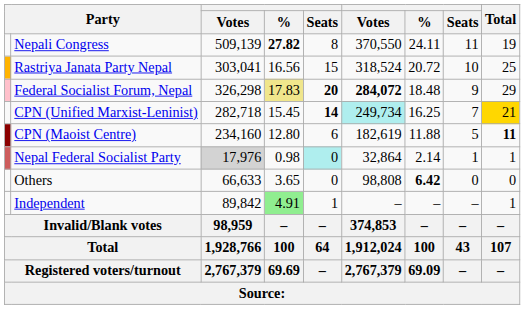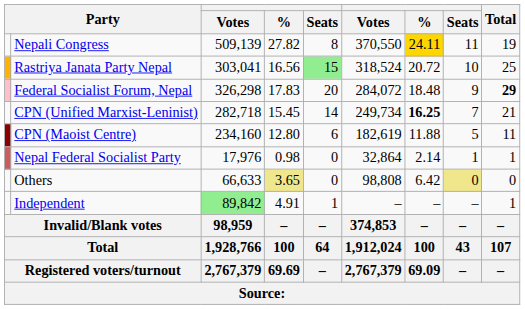Nepali Congress | column 4: bold -> normal
Nepali Congress | column 7: no background -> gold background
Rastriya Janata Party Nepal | column 5: no background -> lightgreen background
Federal Socialist Forum, Nepal | column 4: khaki background -> no background
Federal Socialist Forum, Nepal | column 5: bold -> normal
Federal Socialist Forum, Nepal | column 6: bold -> normal
Federal Socialist Forum, Nepal | Total: normal -> bold
CPN (Unified Marxist-Leninist) | column 5: bold -> normal
CPN (Unified Marxist-Leninist) | column 6: paleturquoise background -> no background
CPN (Unified Marxist-Leninist) | column 7: normal -> bold
CPN (Unified Marxist-Leninist) | Total: gold background -> no background
CPN (Maoist Centre) | Total: bold -> normal
Nepal Federal Socialist Party | column 3: lightgrey background -> no background
Nepal Federal Socialist Party | column 5: paleturquoise background -> no background
Others | column 4: no background -> khaki background
Others | column 7: bold -> normal
Others | column 8: no background -> khaki background
Independent | column 3: no background -> lightgreen background
Independent | column 4: lightgreen background -> no background
